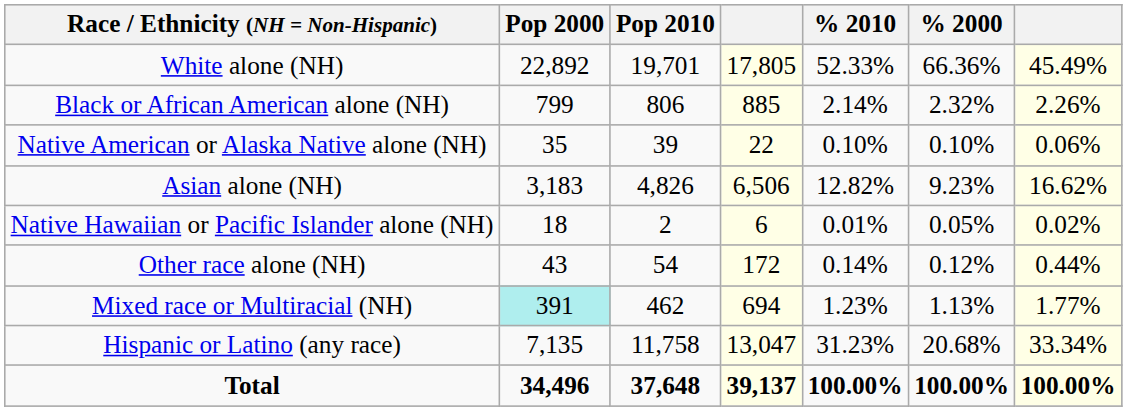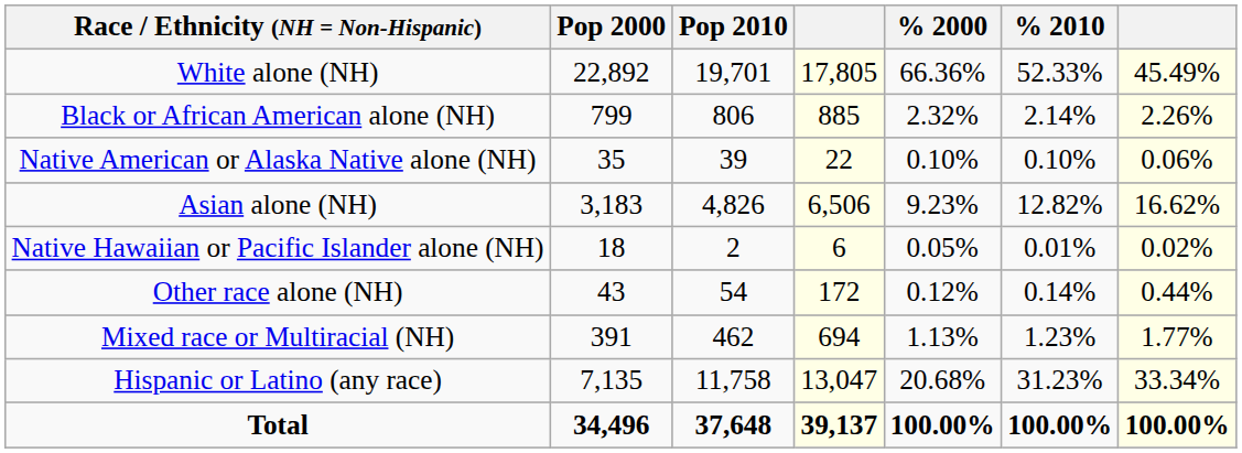columns swapped: % 2000 <-> % 2010
Mixed race or Multiracial (NH) | Pop 2000: paleturquoise background -> no background
